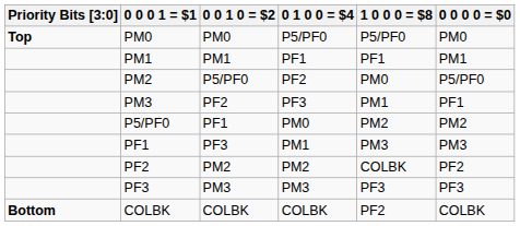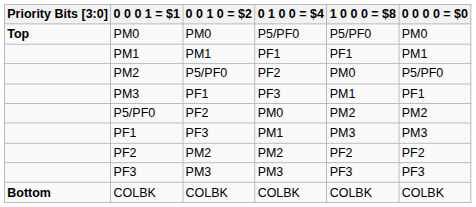row 5 | 0 0 1 0 = $2: PF2 -> PF1
row 6 | 0 0 1 0 = $2: PF1 -> PF2
row 8 | 1 0 0 0 = $8: COLBK -> PF2
row 10 | 1 0 0 0 = $8: PF2 -> COLBK
